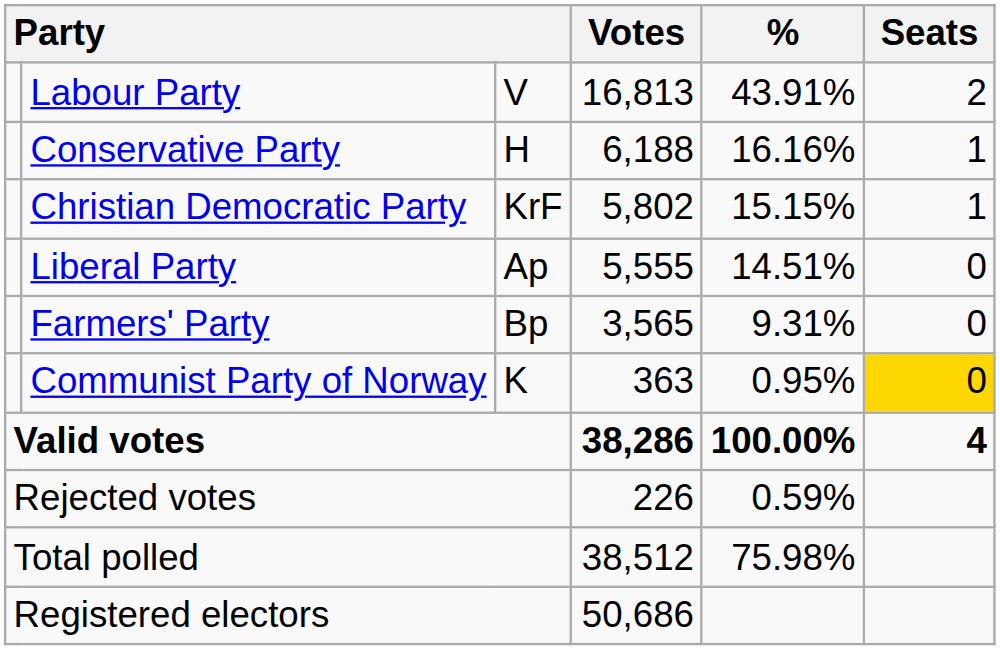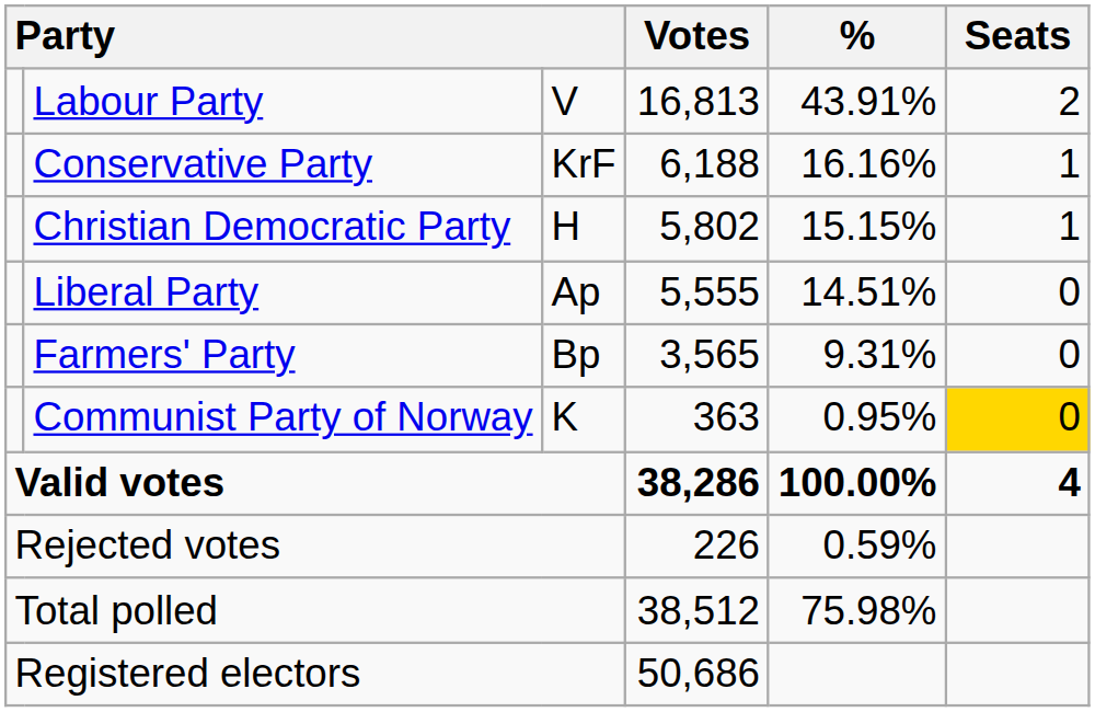Conservative Party | column 3: H -> KrF
Christian Democratic Party | column 3: KrF -> H
